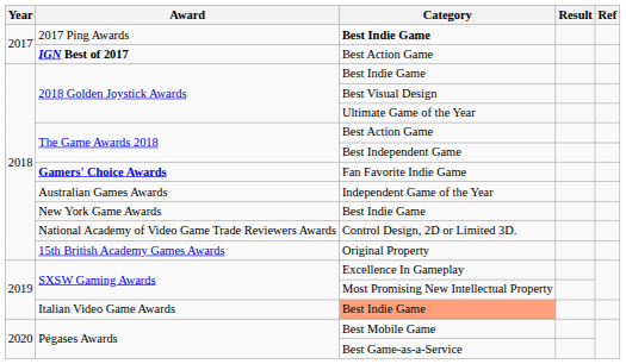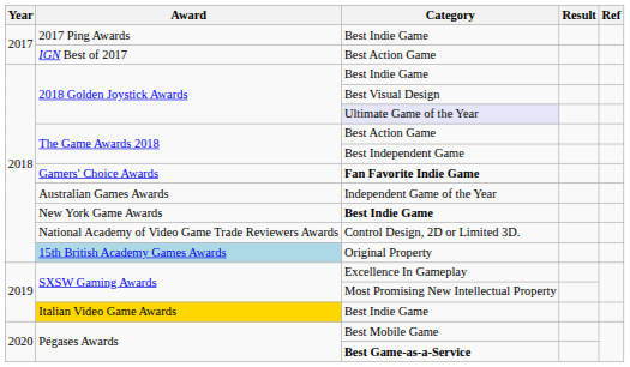2017 Ping Awards / Best Indie Game | Category: bold -> normal
IGN Best of 2017 / Best Action Game | Award: bold -> normal
Ultimate Game of the Year | Category: no background -> lavender background
Fan Favorite Indie Game | Award: bold -> normal
Fan Favorite Indie Game | Category: normal -> bold
New York Game Awards / Best Indie Game | Category: normal -> bold
Original Property | Award: no background -> lightblue background
Italian Video Game Awards / Best Indie Game | Award: no background -> gold background
Italian Video Game Awards / Best Indie Game | Category: lightsalmon background -> no background
Best Game-as-a-Service | Category: normal -> bold
